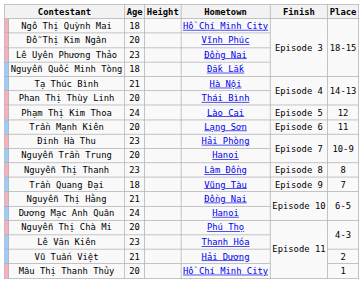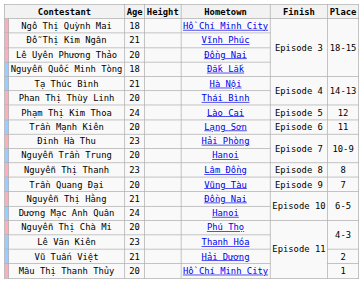Đỗ Thị Kim Ngân | Age: 20 -> 21
Lê Uyên Phương Thảo | Age: 23 -> 20
Trần Quang Đại | Age: 18 -> 20
